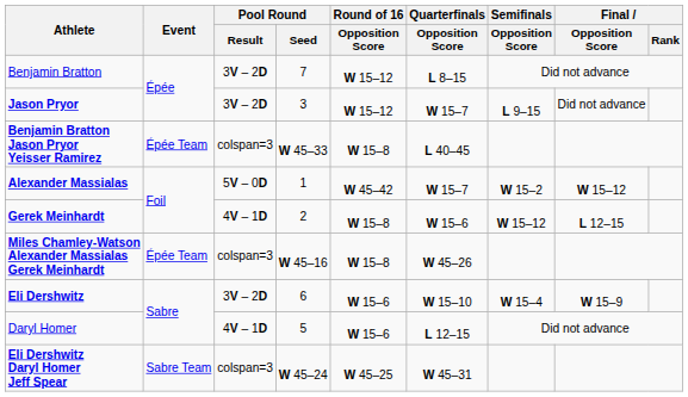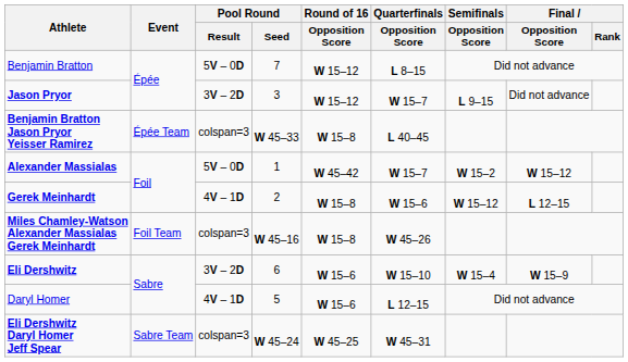Benjamin Bratton | Pool Round / Result: 3V – 2D -> 5V – 0D
Miles Chamley-Watson Alexander Massialas Gerek Meinhardt | Event: Épée Team -> Foil Team
